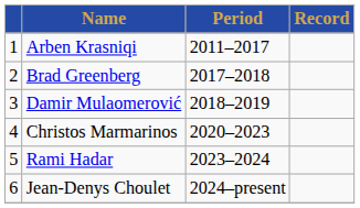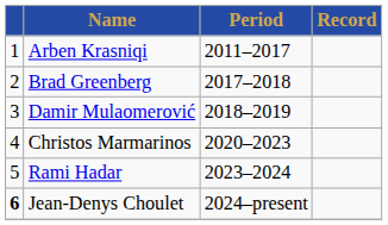Jean-Denys Choulet | column 1: normal -> bold
